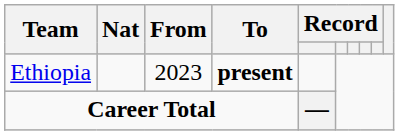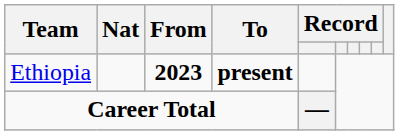Ethiopia | From: normal -> bold
